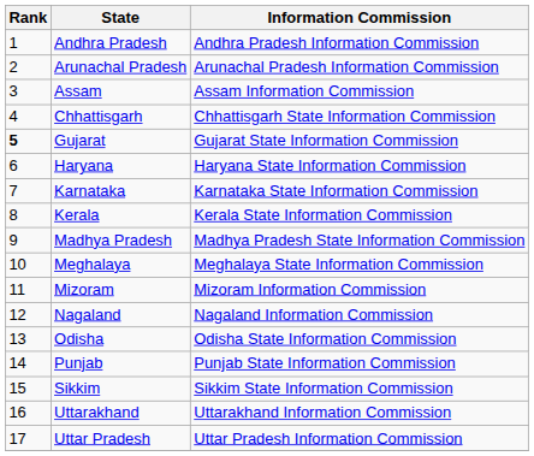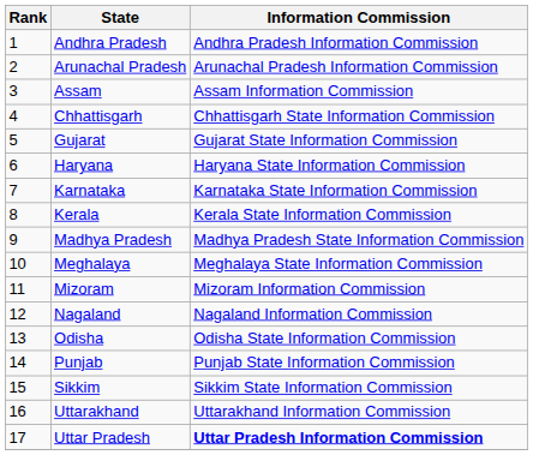Gujarat | Rank: bold -> normal
Uttar Pradesh | Information Commission: normal -> bold
